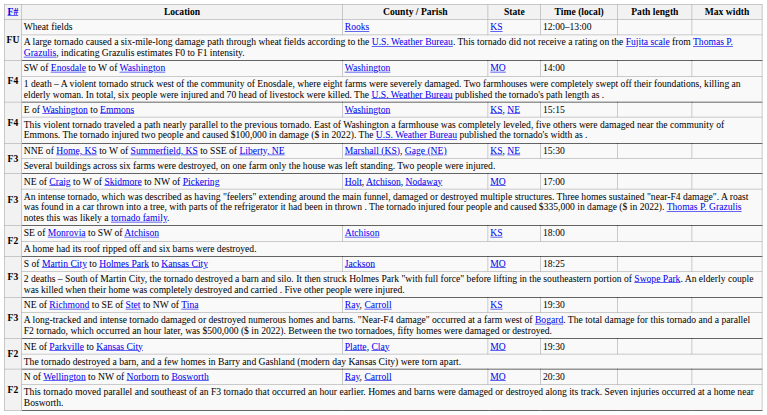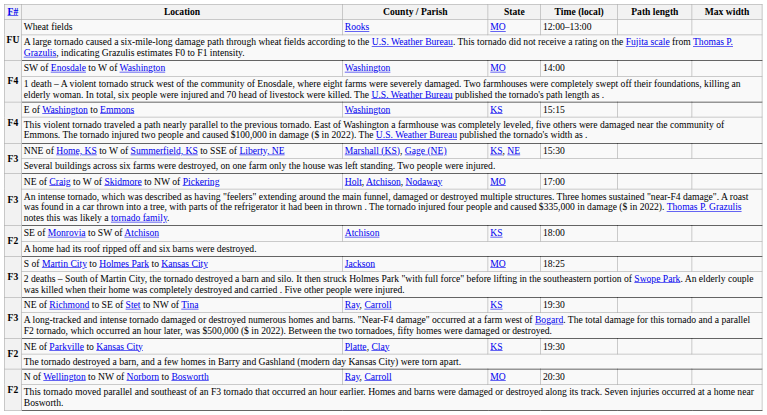Wheat fields | State: KS -> MO
E of Washington to Emmons | State: KS, NE -> KS
NE of Parkville to Kansas City | State: MO -> KS
